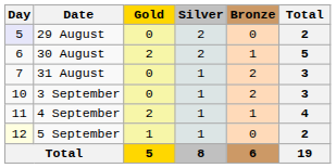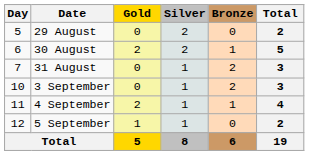29 August | Day: lavender background -> no background
5 September | Day: lightyellow background -> no background
